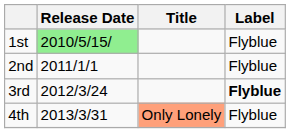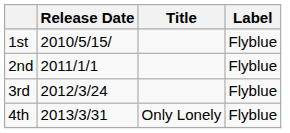1st | Release Date: lightgreen background -> no background
3rd | Label: bold -> normal
4th | Title: lightsalmon background -> no background
